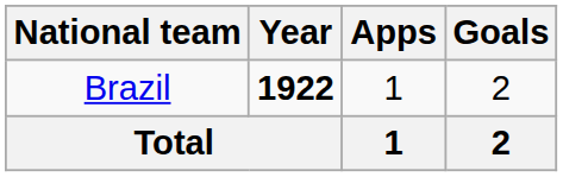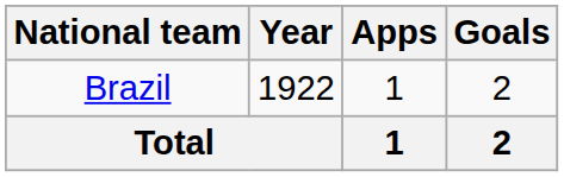Brazil | Year: bold -> normal
